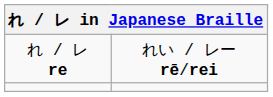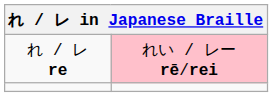れ / レ re | column 2: no background -> pink background
